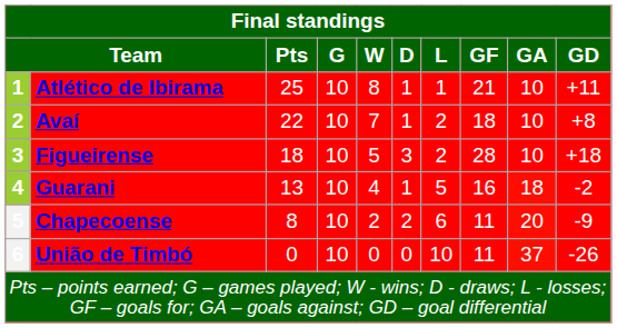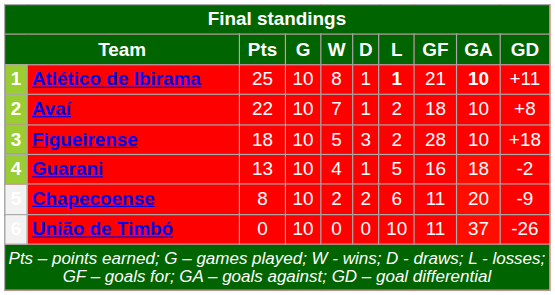Atlético de Ibirama | L: normal -> bold
Atlético de Ibirama | GA: normal -> bold
